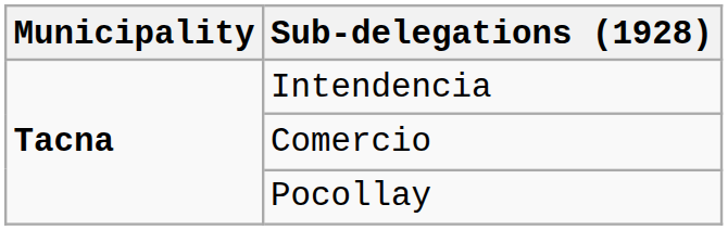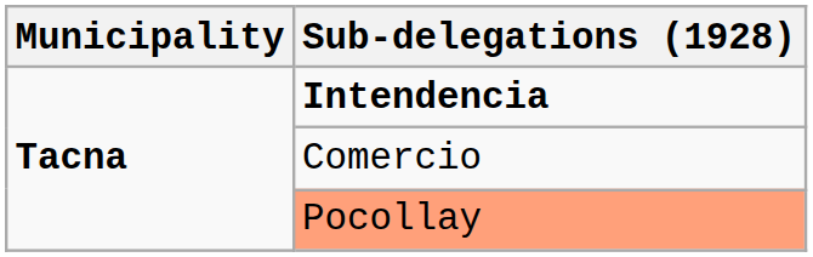Intendencia | Sub-delegations (1928): normal -> bold
Pocollay | Sub-delegations (1928): no background -> lightsalmon background
